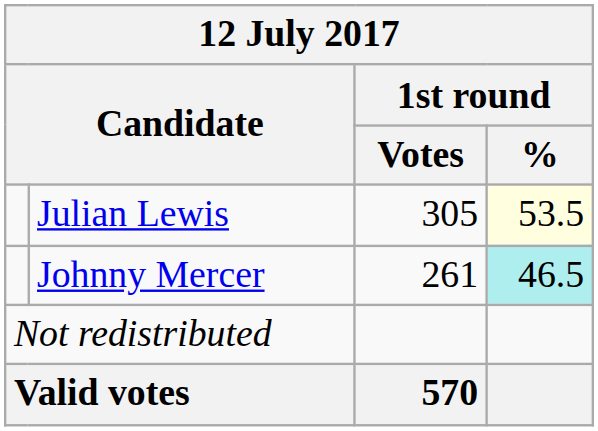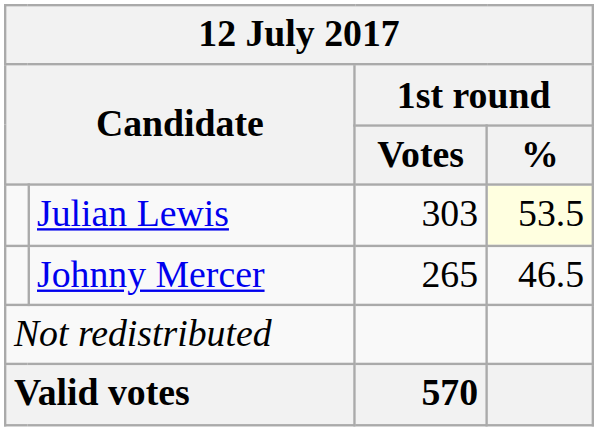Julian Lewis | 1st round / Votes: 305 -> 303
Johnny Mercer | 1st round / Votes: 261 -> 265
Johnny Mercer | 1st round / %: paleturquoise background -> no background
